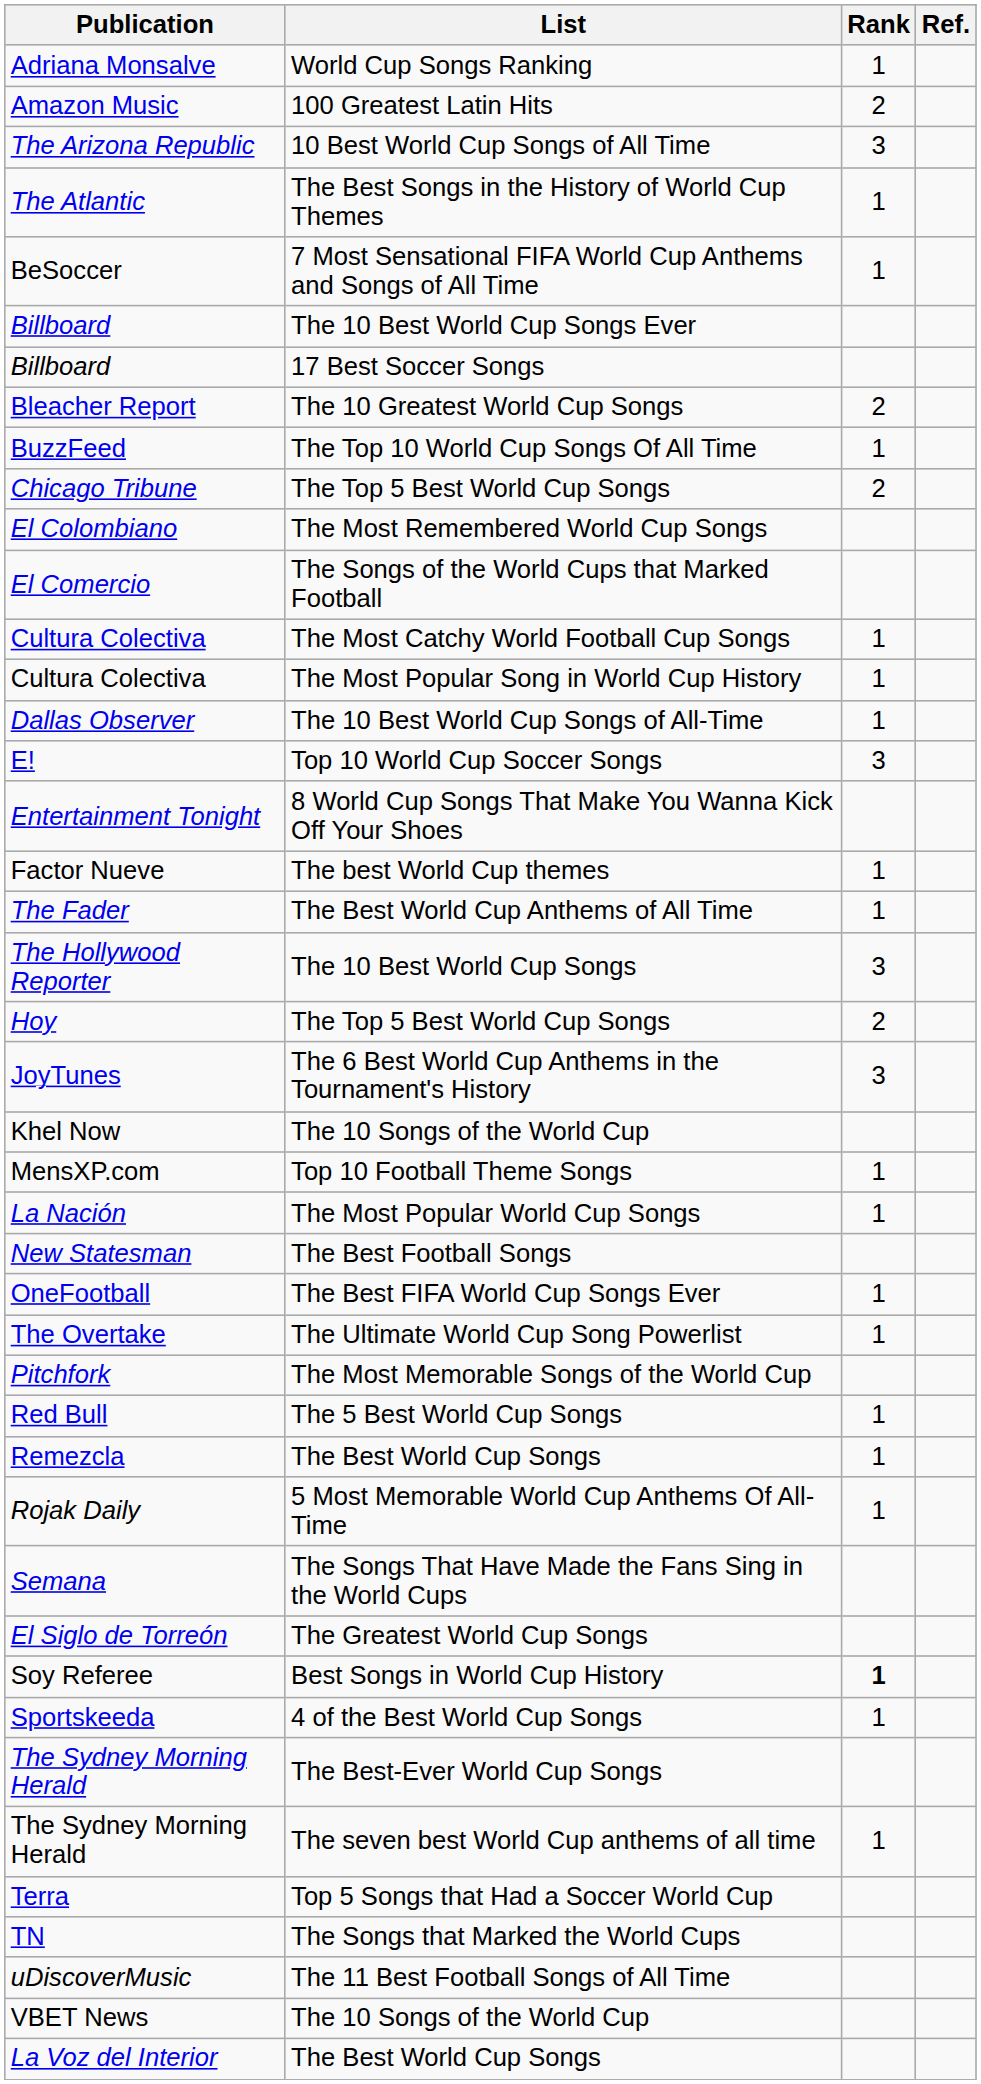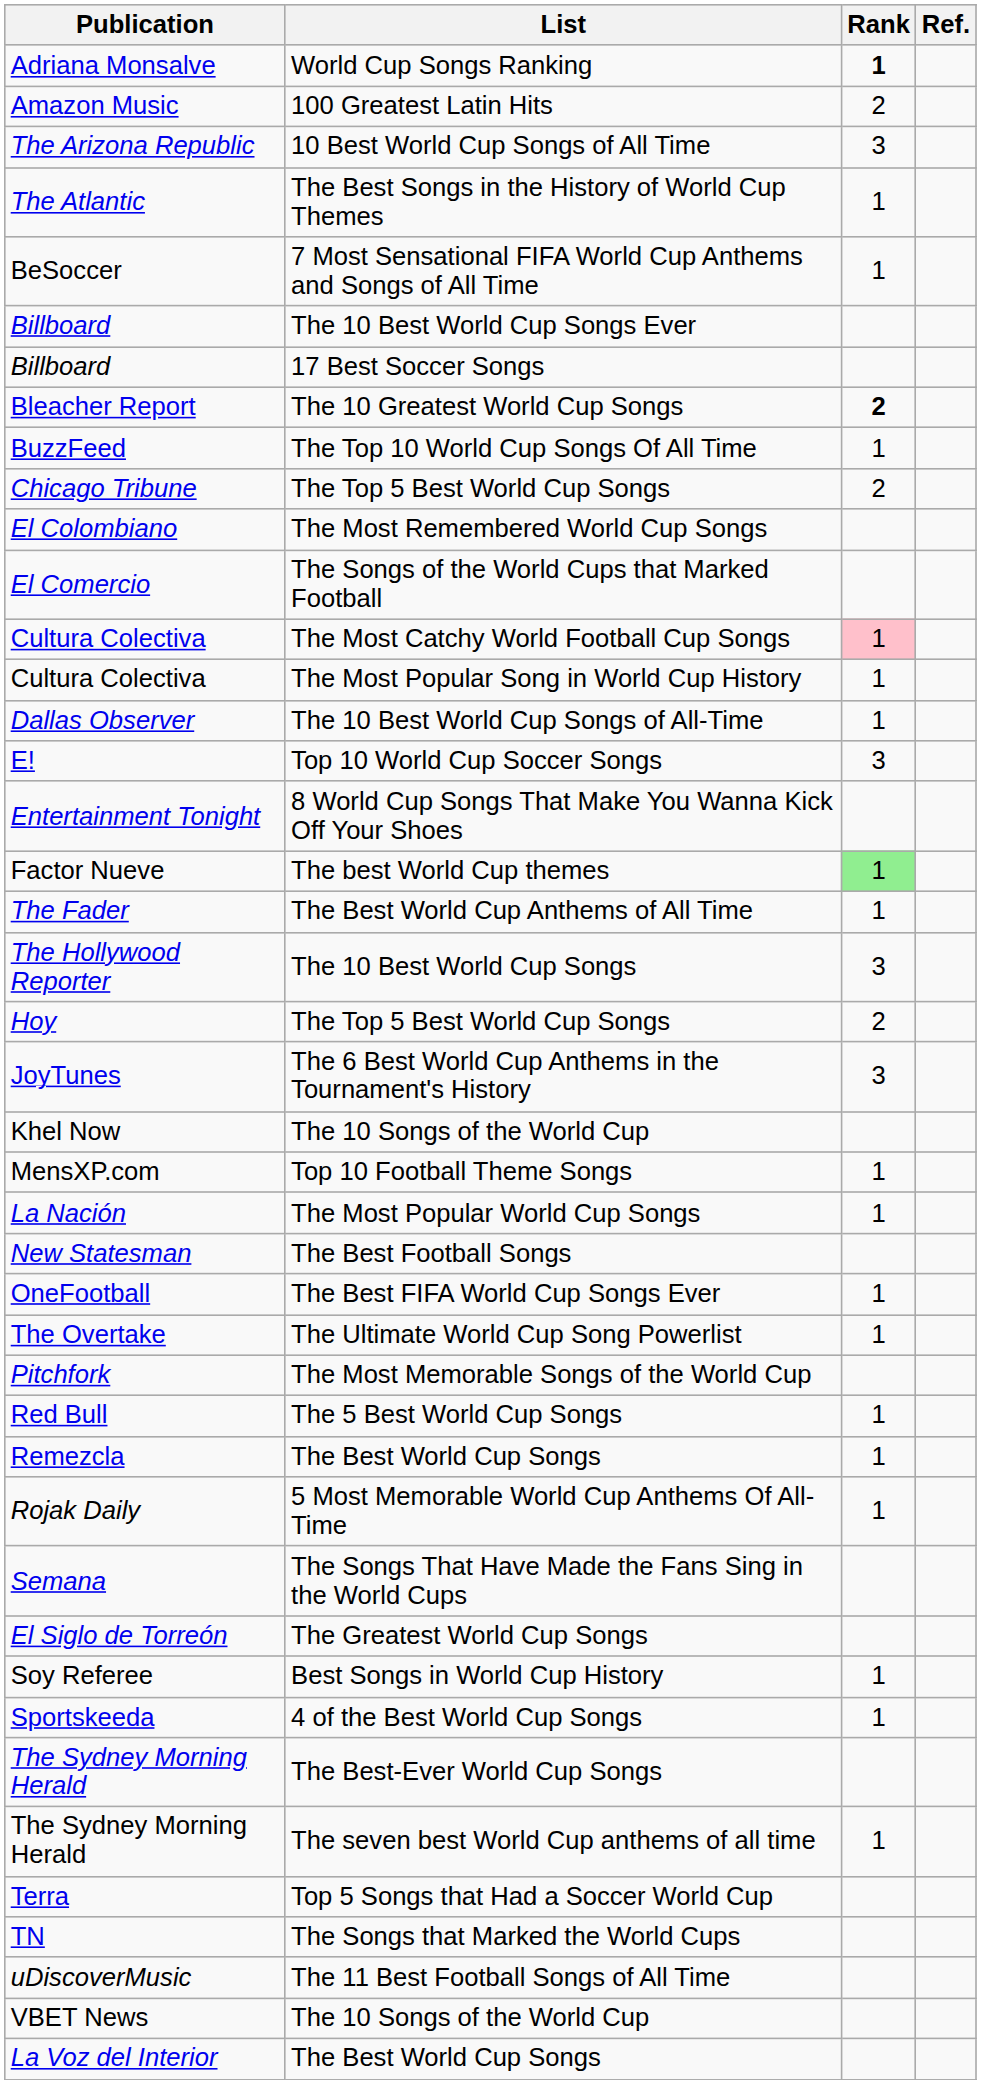Adriana Monsalve | Rank: normal -> bold
Bleacher Report | Rank: normal -> bold
Cultura Colectiva / The Most Catchy World Football Cup Songs | Rank: no background -> pink background
Factor Nueve | Rank: no background -> lightgreen background
Soy Referee | Rank: bold -> normal
